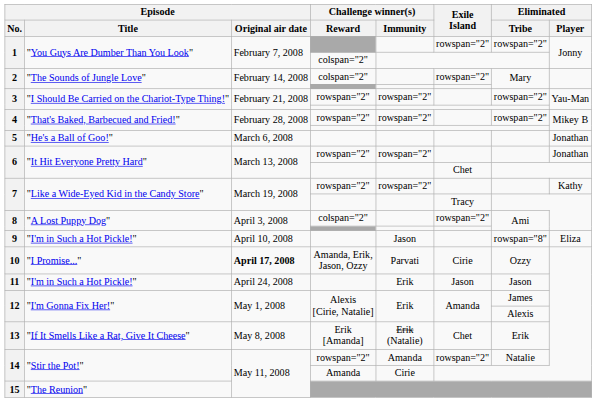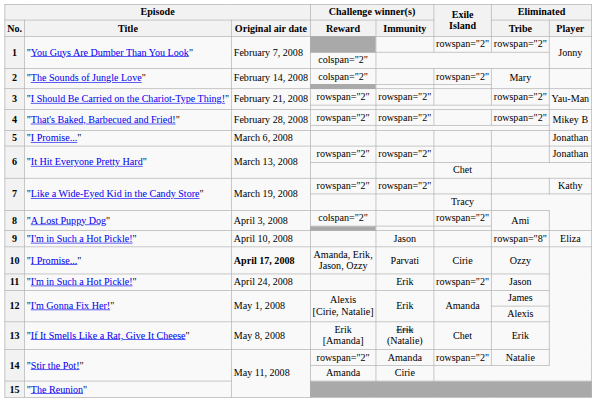5 | Episode / Title: "He's a Ball of Goo!" -> "I Promise..."
11 | Exile Island: Jason -> rowspan="2"
